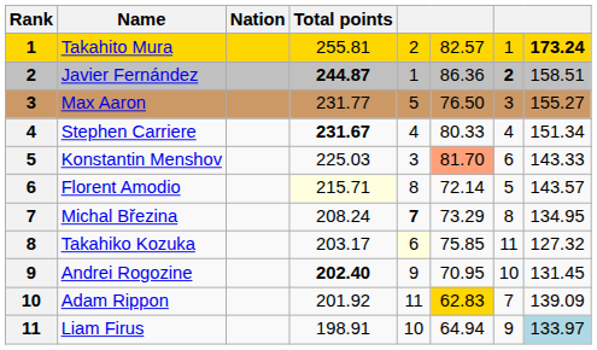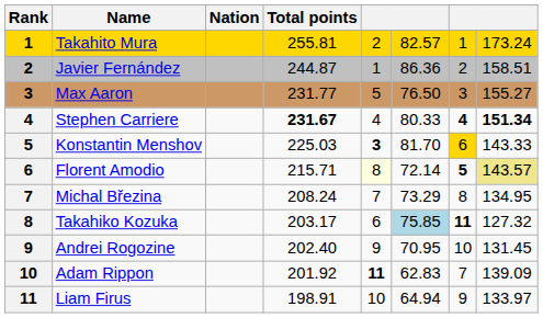Takahito Mura | column 8: bold -> normal
Javier Fernández | Total points: bold -> normal
Javier Fernández | column 7: bold -> normal
Stephen Carriere | column 7: normal -> bold
Stephen Carriere | column 8: normal -> bold
Konstantin Menshov | column 5: normal -> bold
Konstantin Menshov | column 6: lightsalmon background -> no background
Konstantin Menshov | column 7: no background -> gold background
Florent Amodio | Total points: lightyellow background -> no background
Florent Amodio | column 5: no background -> lightyellow background
Florent Amodio | column 7: normal -> bold
Florent Amodio | column 8: no background -> khaki background
Michal Březina | column 5: bold -> normal
Takahiko Kozuka | column 5: lightyellow background -> no background
Takahiko Kozuka | column 6: no background -> lightblue background
Takahiko Kozuka | column 7: normal -> bold
Andrei Rogozine | Total points: bold -> normal
Adam Rippon | column 5: normal -> bold
Adam Rippon | column 6: gold background -> no background
Liam Firus | column 8: lightblue background -> no background
